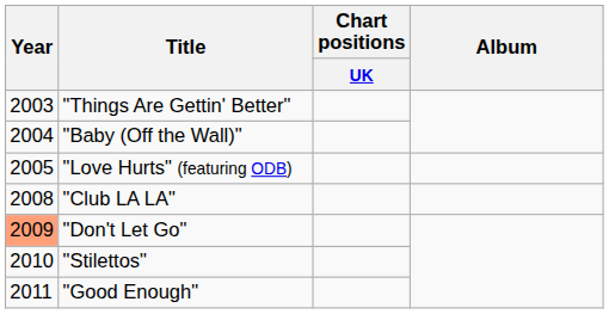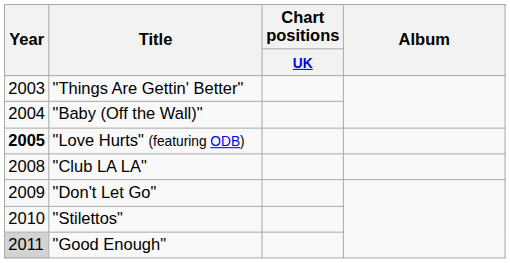"Love Hurts" (featuring ODB) | Year: normal -> bold
"Don't Let Go" | Year: lightsalmon background -> no background
"Good Enough" | Year: no background -> lightgrey background
